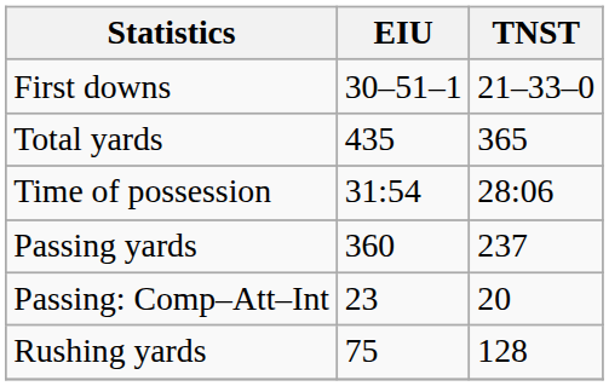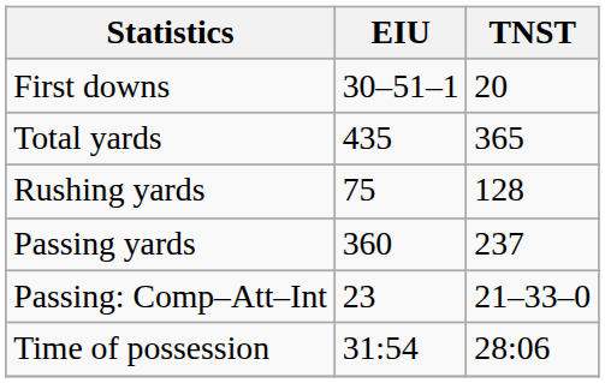First downs | TNST: 21–33–0 -> 20
rows swapped: Rushing yards <-> Time of possession
Passing: Comp–Att–Int | TNST: 20 -> 21–33–0
